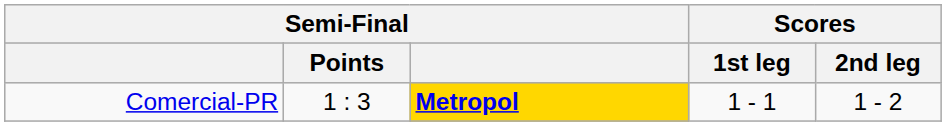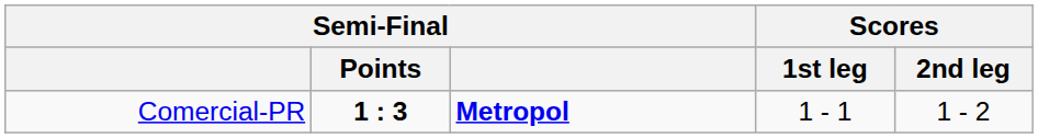Comercial-PR | Semi-Final / Points: normal -> bold
Comercial-PR | column 3: gold background -> no background
